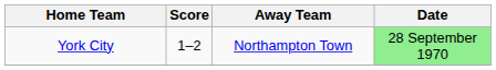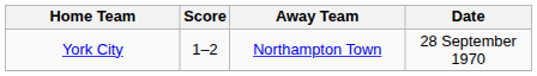York City | Date: lightgreen background -> no background
